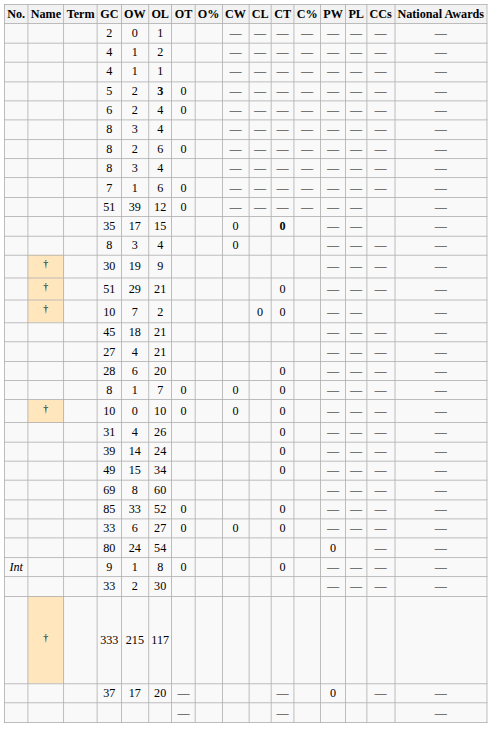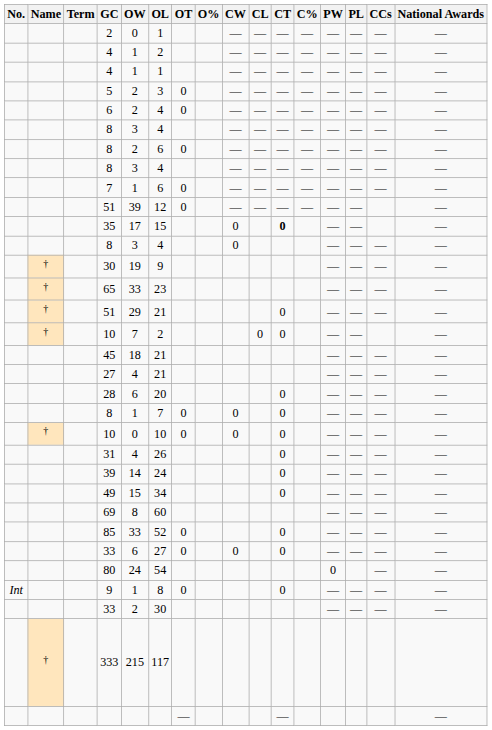5 | OL: bold -> normal
+ row: † | 65 | 33 | 23 | — | — | — | —
- row: 37 | 17 | 20 | — | — | 0 | — | —
